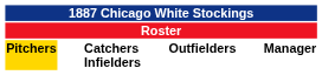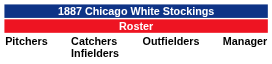Pitchers | column 1: gold background -> no background
